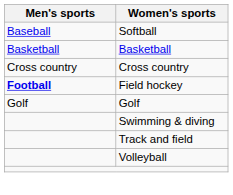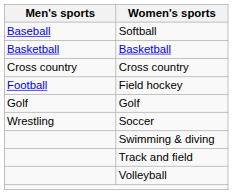Field hockey | Men's sports: bold -> normal
+ row: Wrestling | Soccer
